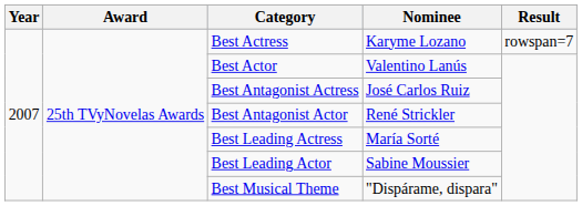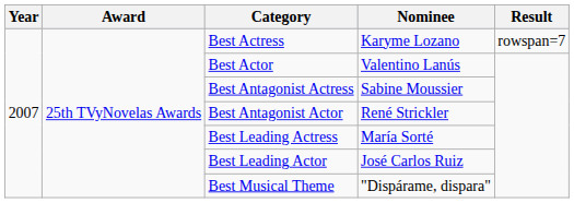Best Antagonist Actress | Nominee: José Carlos Ruiz -> Sabine Moussier
Best Leading Actor | Nominee: Sabine Moussier -> José Carlos Ruiz
